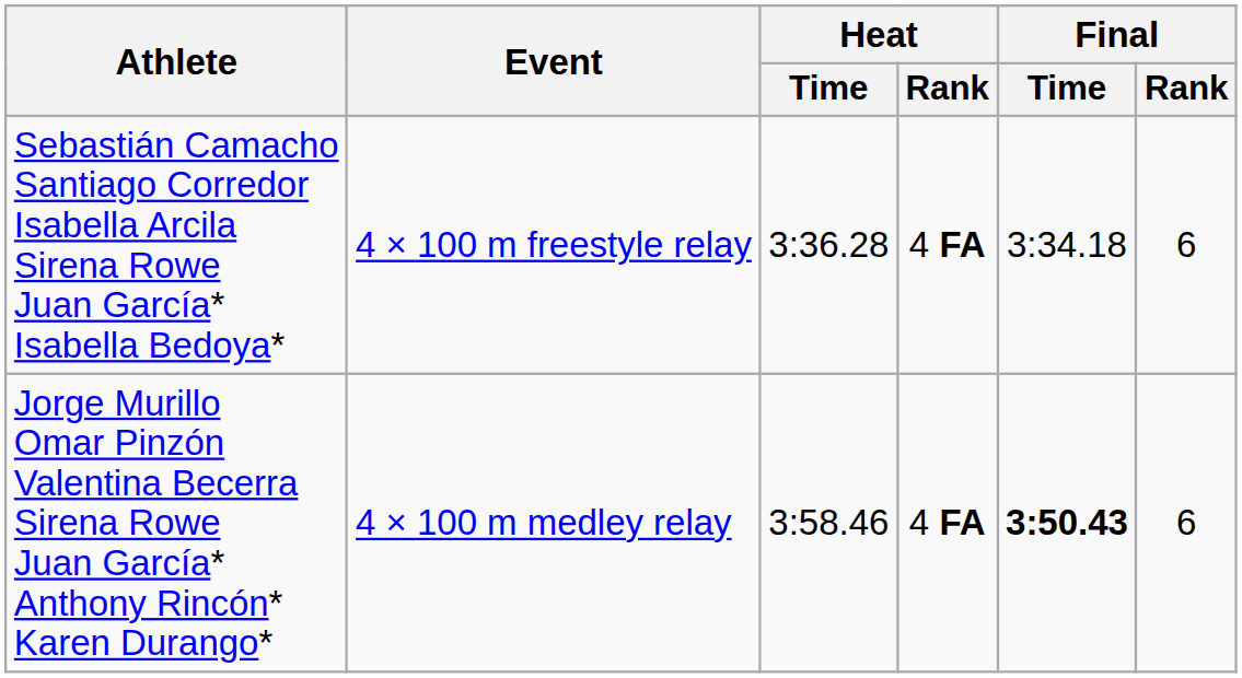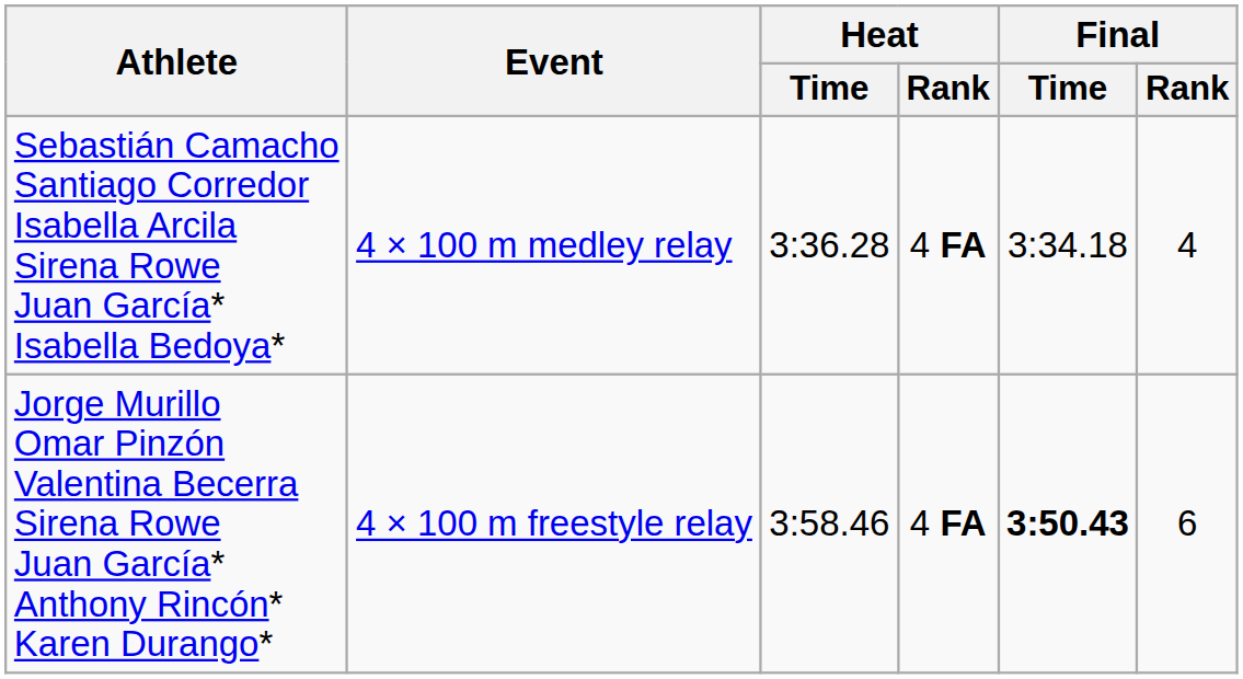row 3 | Event: 4 × 100 m freestyle relay -> 4 × 100 m medley relay
row 3 | Final / Rank: 6 -> 4
row 4 | Event: 4 × 100 m medley relay -> 4 × 100 m freestyle relay
